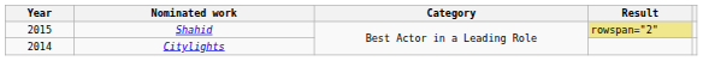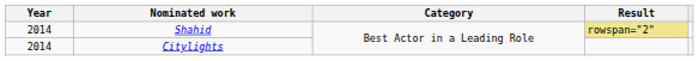Shahid | Year: 2015 -> 2014
